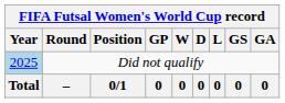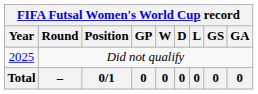Did not qualify | Year: lightblue background -> no background
